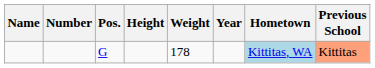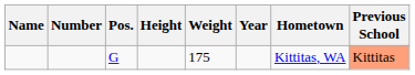row 2 | Weight: 178 -> 175
row 2 | Hometown: lightblue background -> no background
